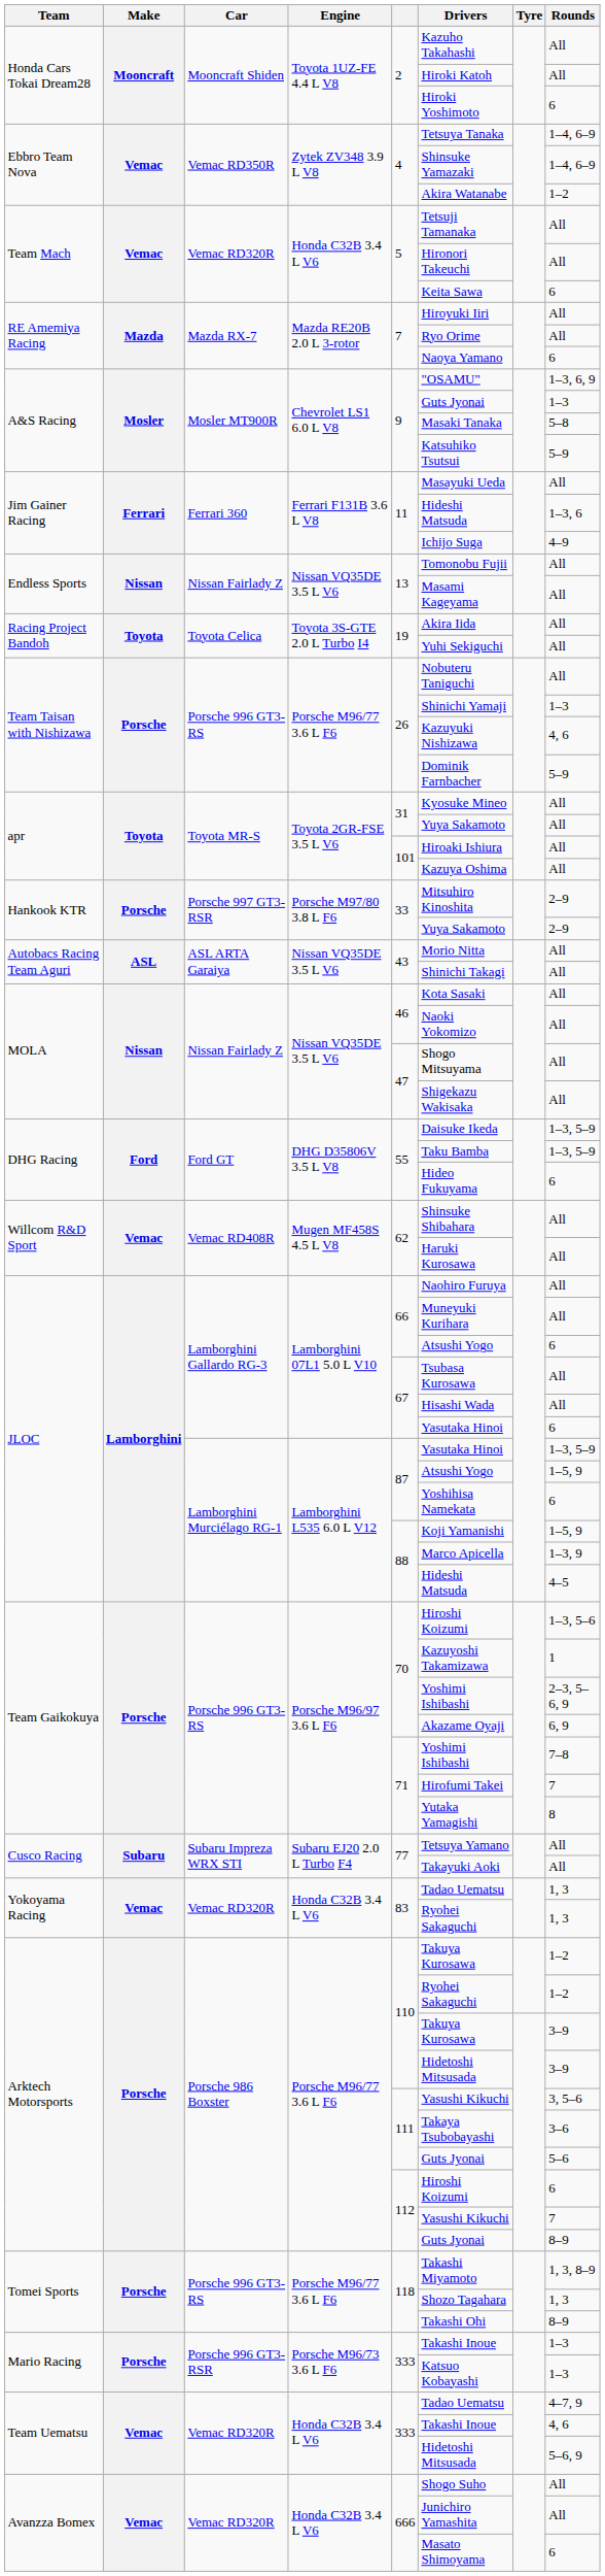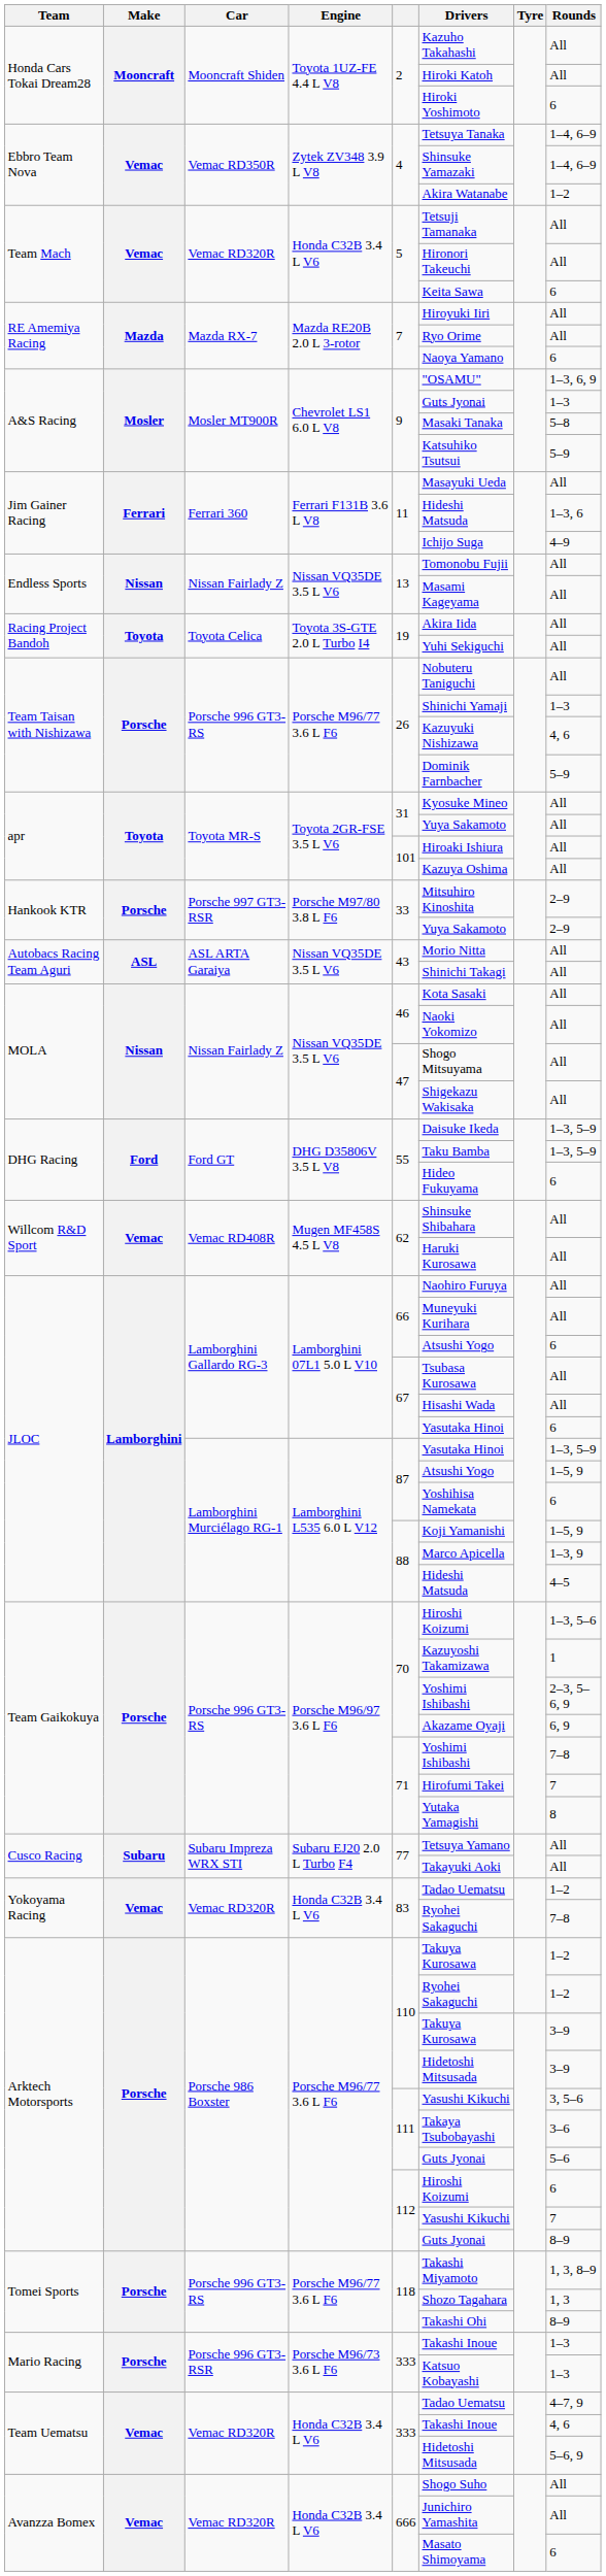row 67 | Rounds: 1, 3 -> 1–2
row 68 | Rounds: 1, 3 -> 7–8
